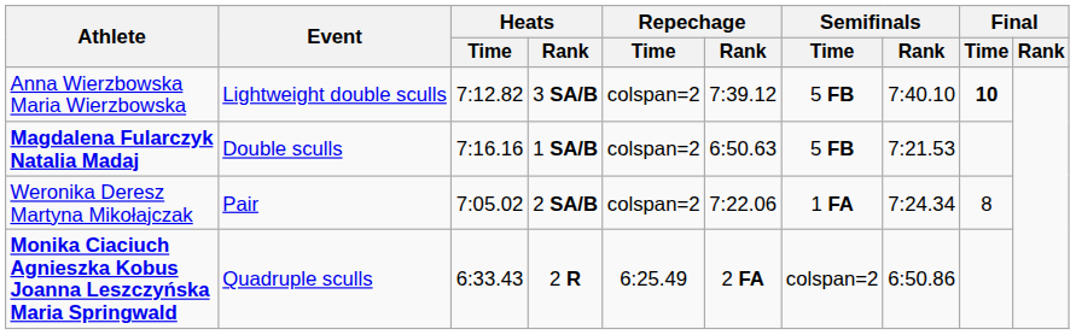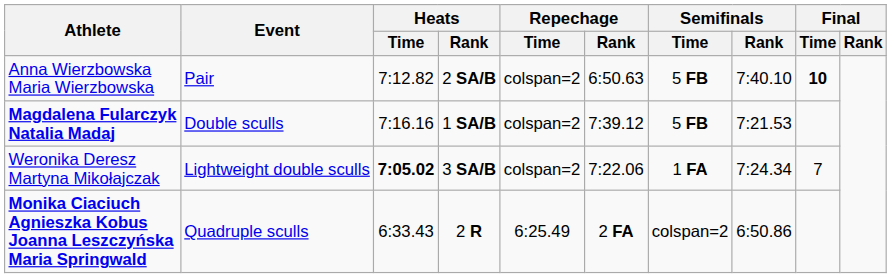Anna Wierzbowska Maria Wierzbowska | Event: Lightweight double sculls -> Pair
Anna Wierzbowska Maria Wierzbowska | Heats / Rank: 3 SA/B -> 2 SA/B
Anna Wierzbowska Maria Wierzbowska | Repechage / Rank: 7:39.12 -> 6:50.63
Magdalena Fularczyk Natalia Madaj | Repechage / Rank: 6:50.63 -> 7:39.12
Weronika Deresz Martyna Mikołajczak | Event: Pair -> Lightweight double sculls
Weronika Deresz Martyna Mikołajczak | Heats / Time: normal -> bold
Weronika Deresz Martyna Mikołajczak | Heats / Rank: 2 SA/B -> 3 SA/B
Weronika Deresz Martyna Mikołajczak | Final / Time: 8 -> 7
